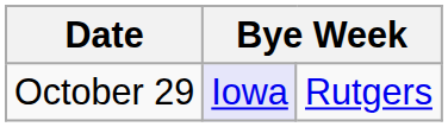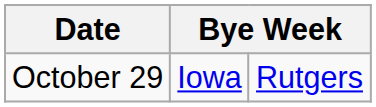October 29 | column 2: lavender background -> no background
